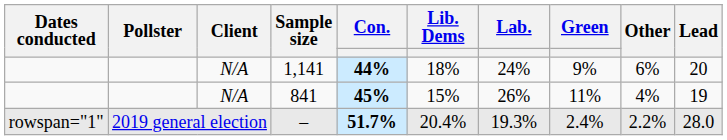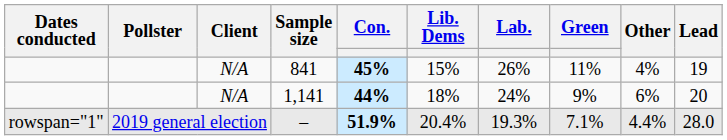rows swapped: 841 <-> 1,141
– | Con.: 51.7% -> 51.9%
– | Green: 2.4% -> 7.1%
– | Other: 2.2% -> 4.4%
